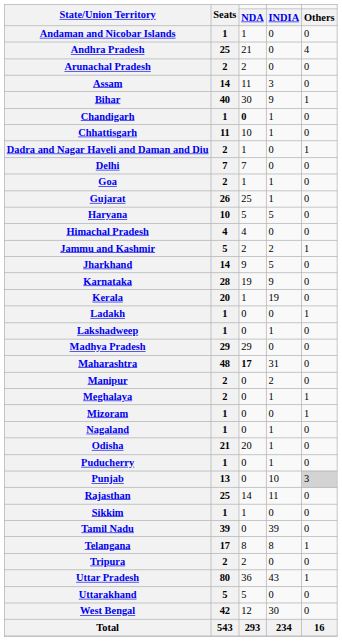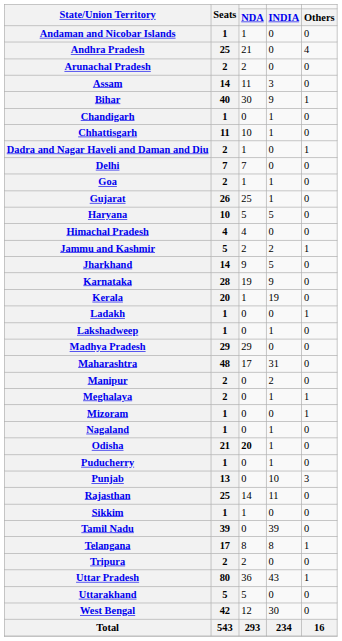Chandigarh | NDA: bold -> normal
Maharashtra | NDA: bold -> normal
Odisha | NDA: normal -> bold
Punjab | Others: lightgrey background -> no background
